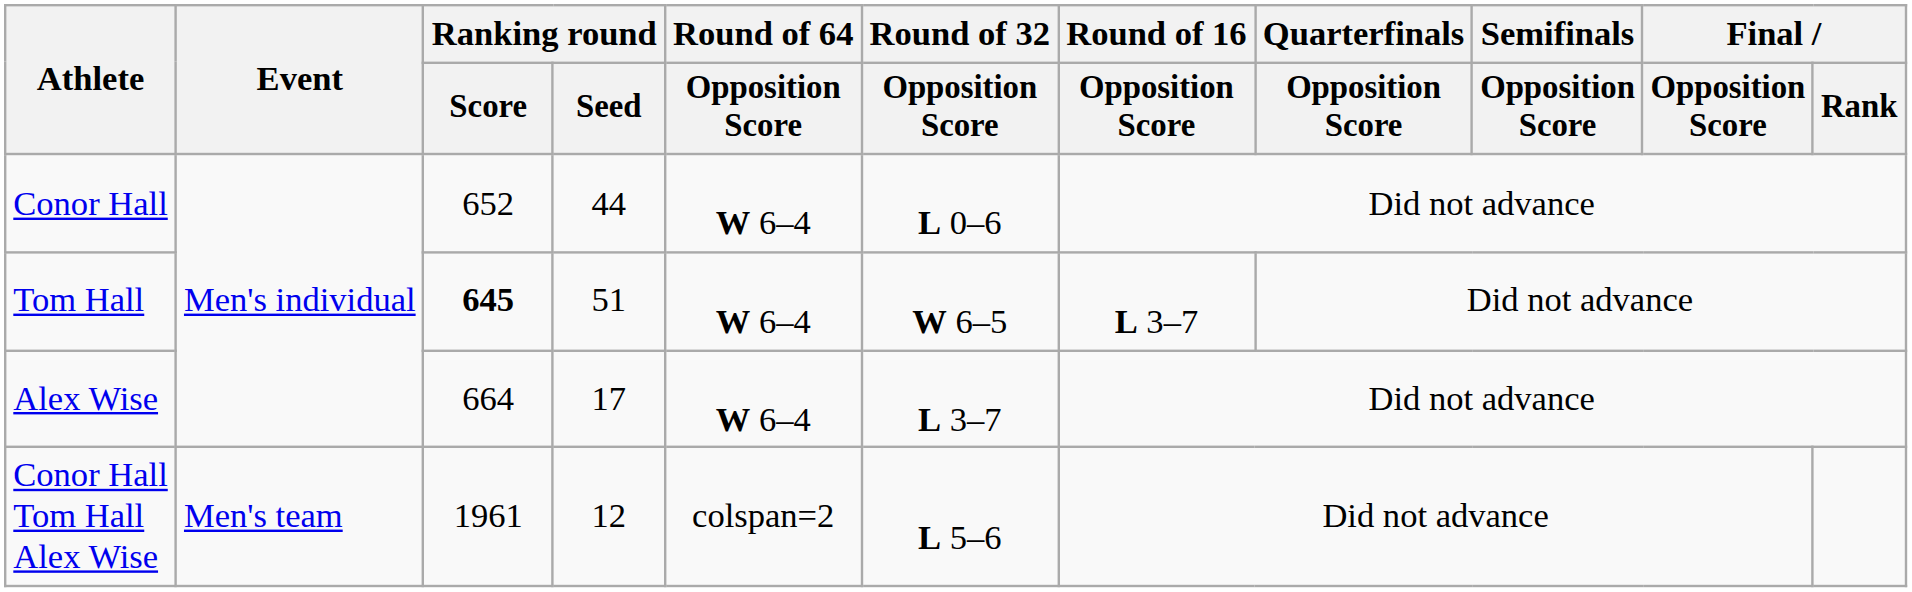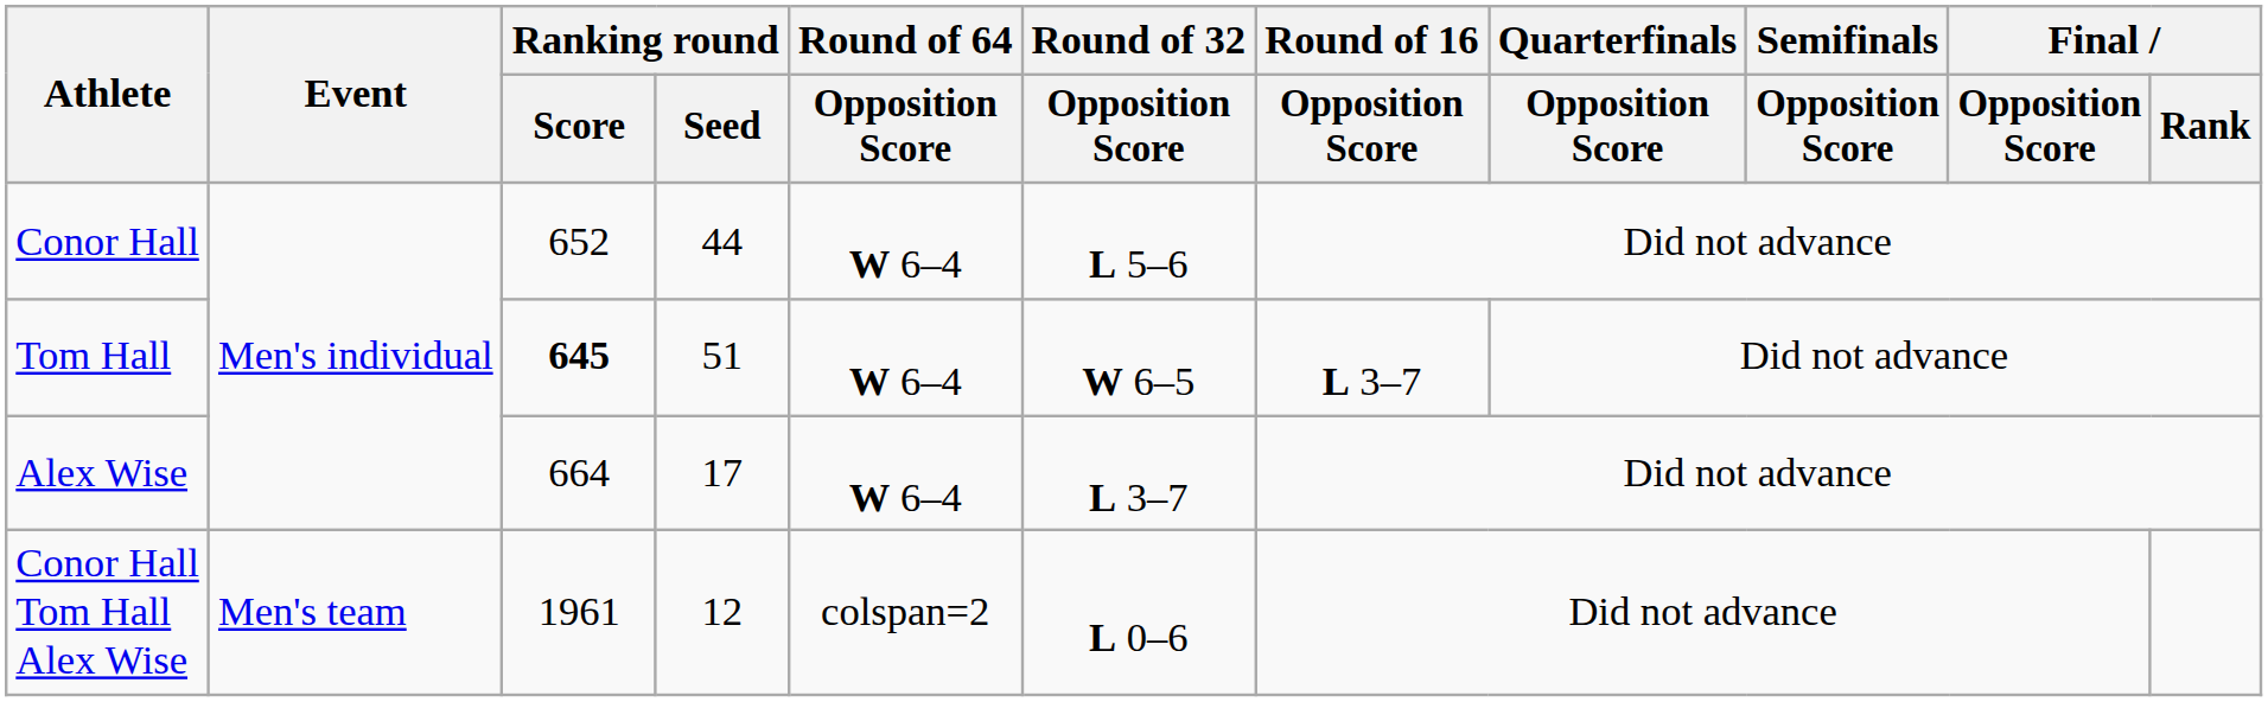Conor Hall | Round of 32 / Opposition Score: L 0–6 -> L 5–6
Conor Hall Tom Hall Alex Wise | Round of 32 / Opposition Score: L 5–6 -> L 0–6
